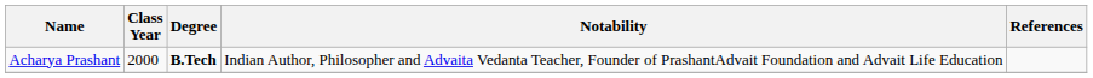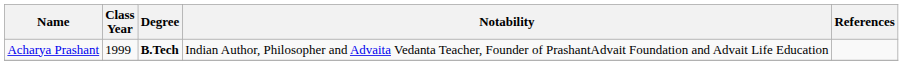Acharya Prashant | Class Year: 2000 -> 1999
